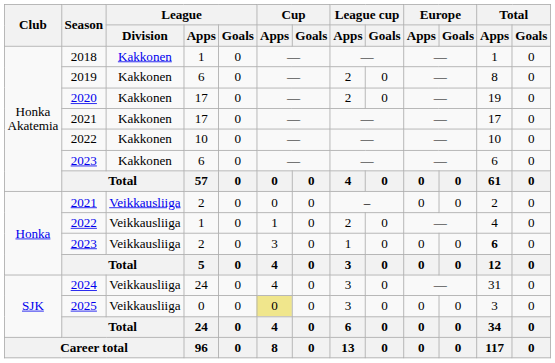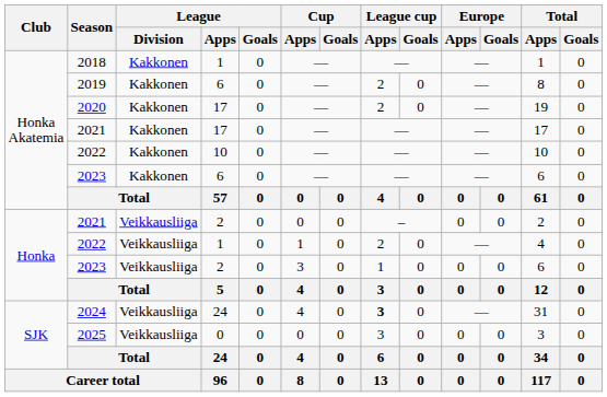2023 / 2 | Total / Apps: bold -> normal
2024 | League cup / Apps: normal -> bold
2025 | Cup / Apps: khaki background -> no background
